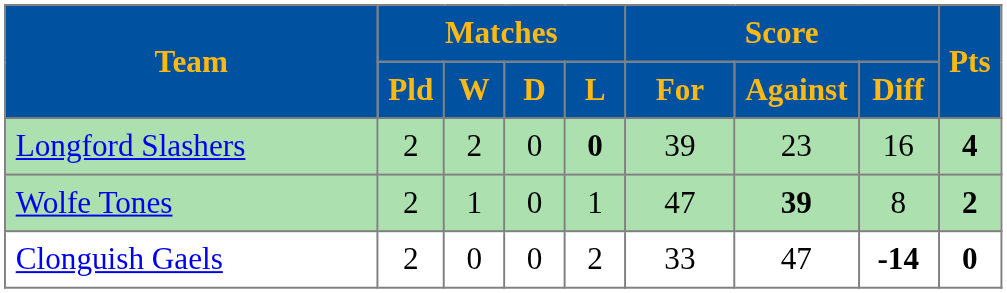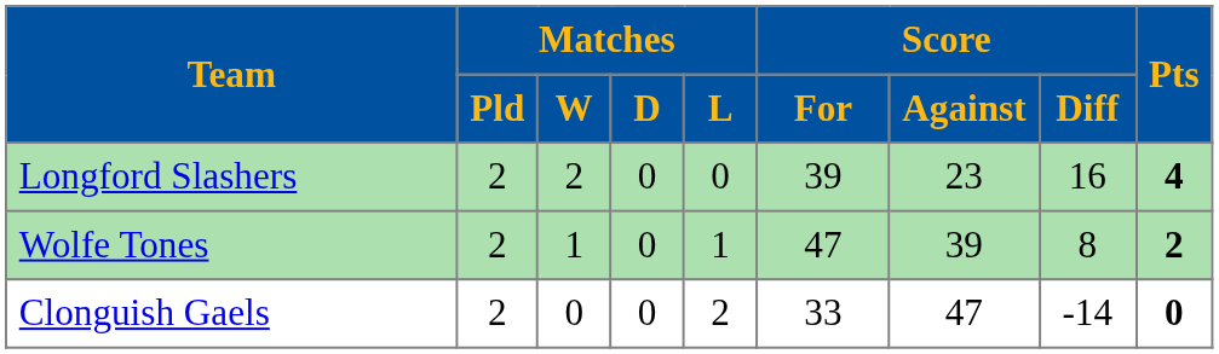Longford Slashers | Matches / L: bold -> normal
Wolfe Tones | Score / Against: bold -> normal
Clonguish Gaels | Score / Diff: bold -> normal
